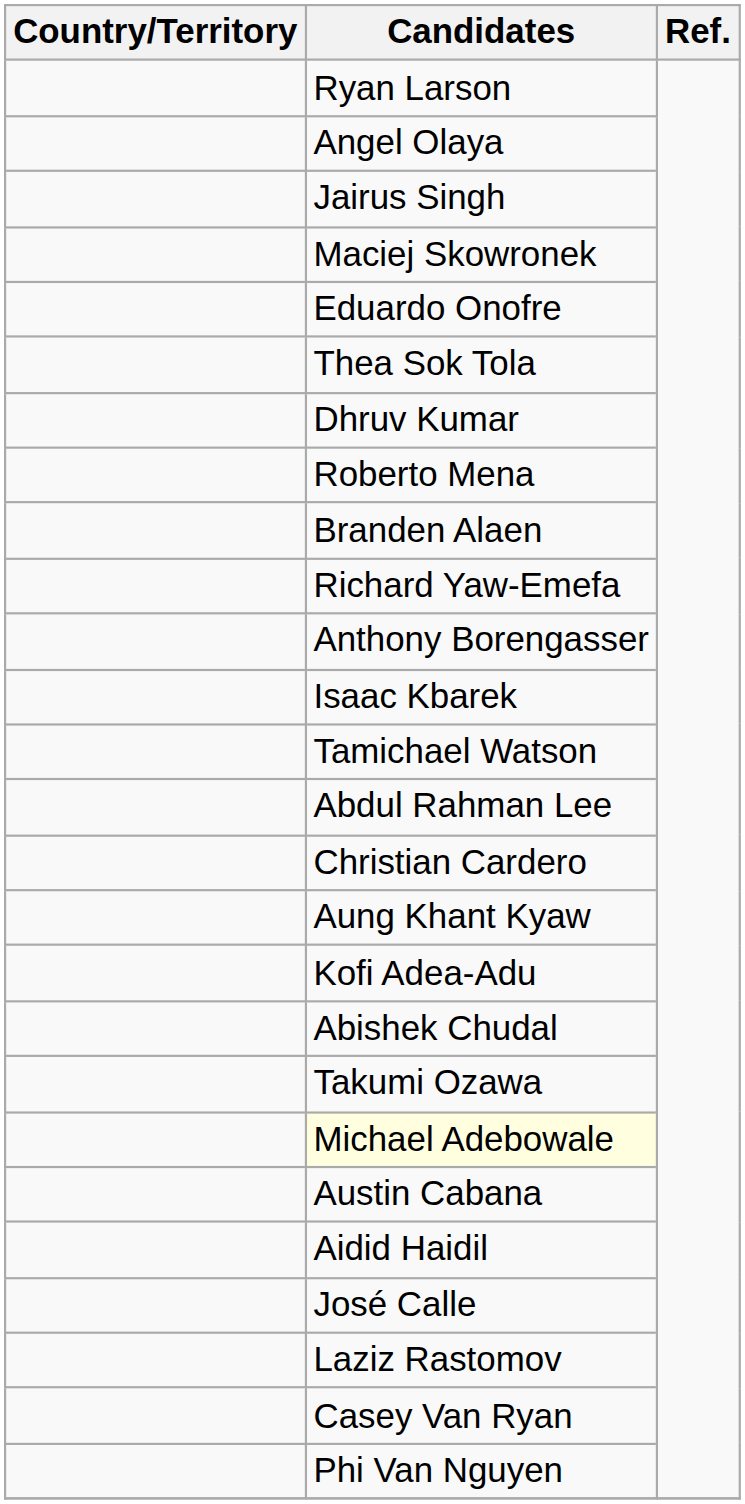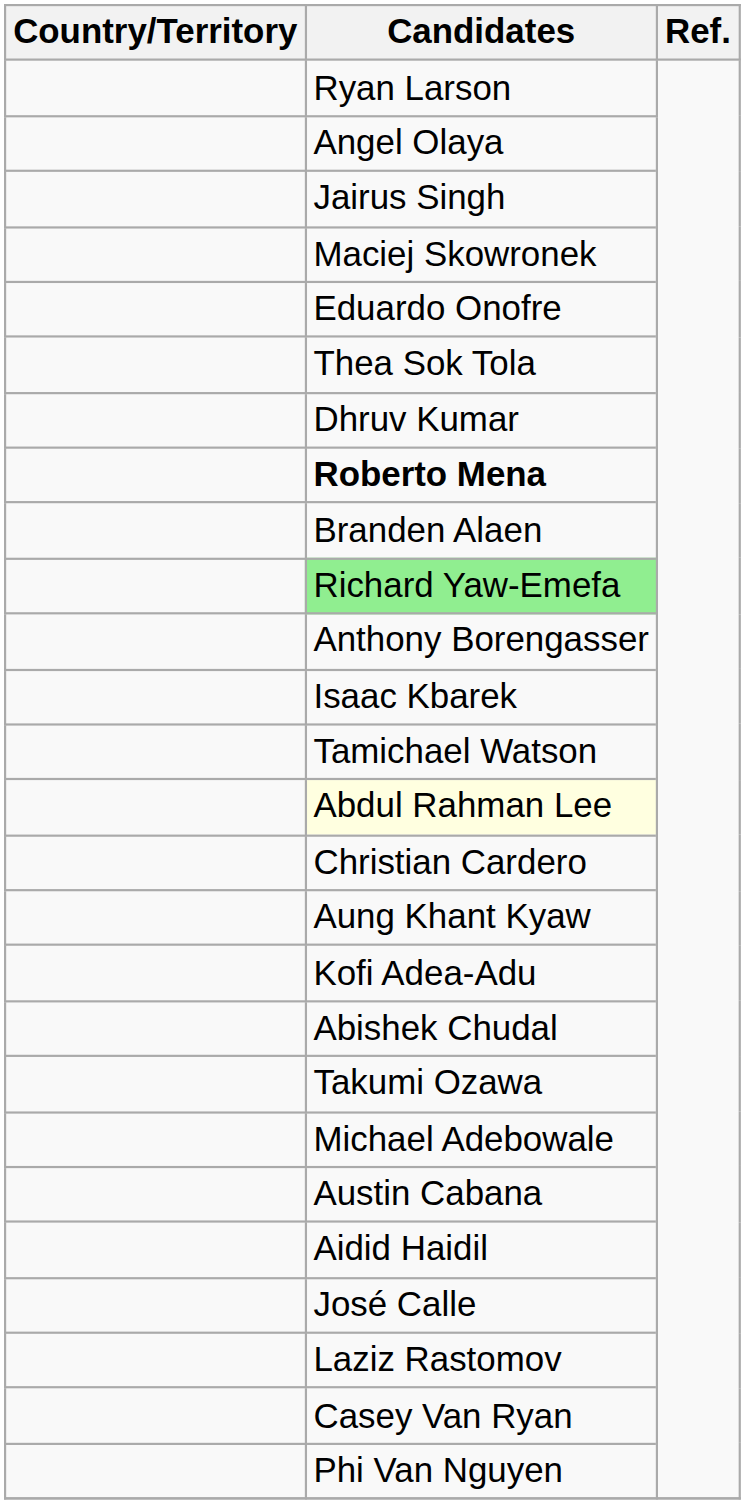Roberto Mena | Candidates: normal -> bold
Richard Yaw-Emefa | Candidates: no background -> lightgreen background
Abdul Rahman Lee | Candidates: no background -> lightyellow background
Michael Adebowale | Candidates: lightyellow background -> no background
